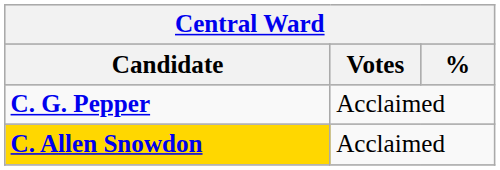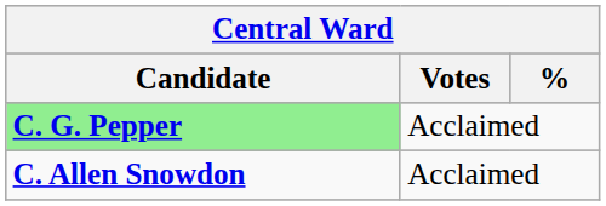C. G. Pepper | Candidate: no background -> lightgreen background
C. Allen Snowdon | Candidate: gold background -> no background
